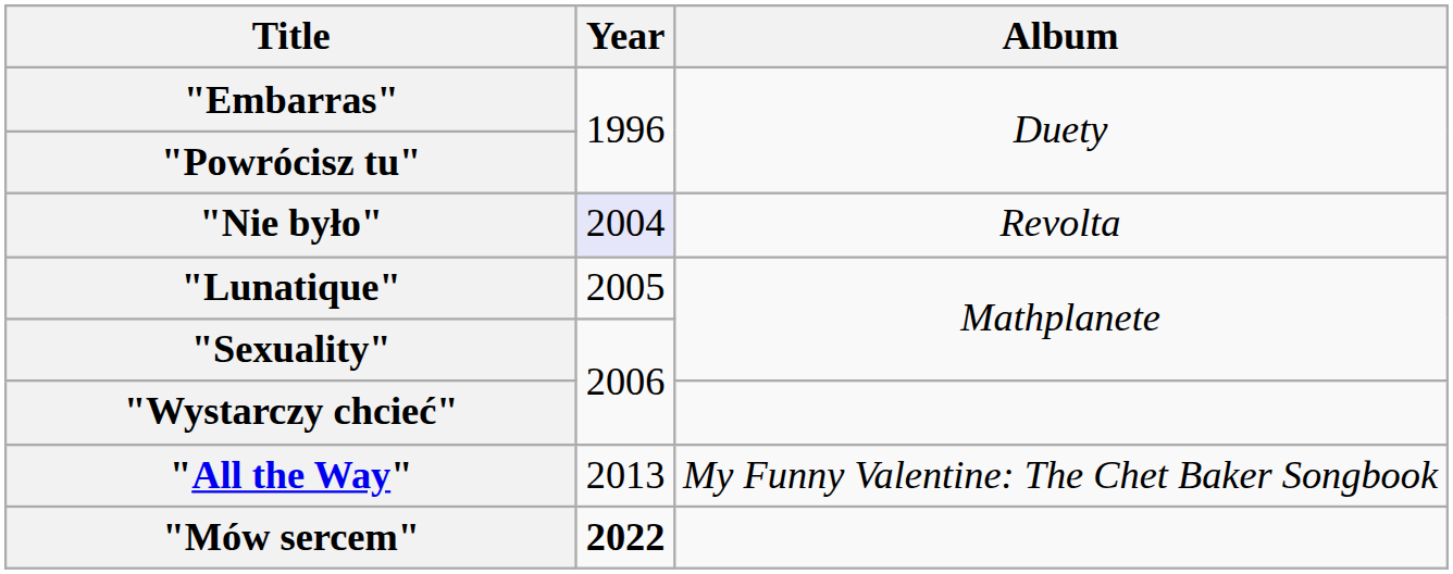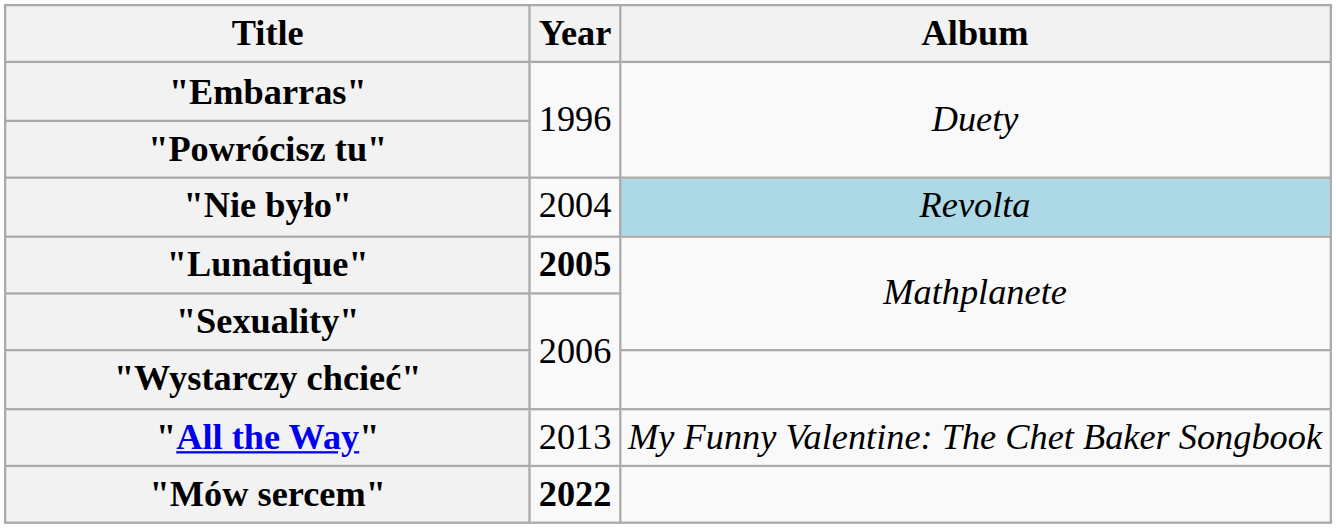"Nie było" | Year: lavender background -> no background
"Nie było" | Album: no background -> lightblue background
"Lunatique" | Year: normal -> bold
